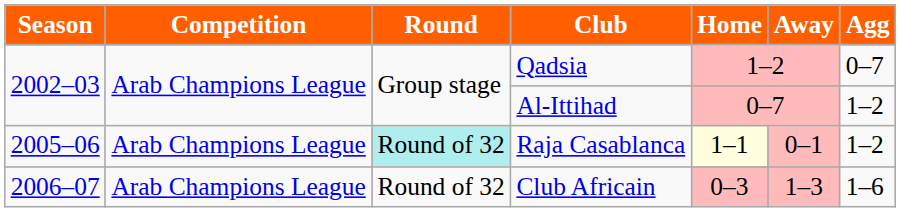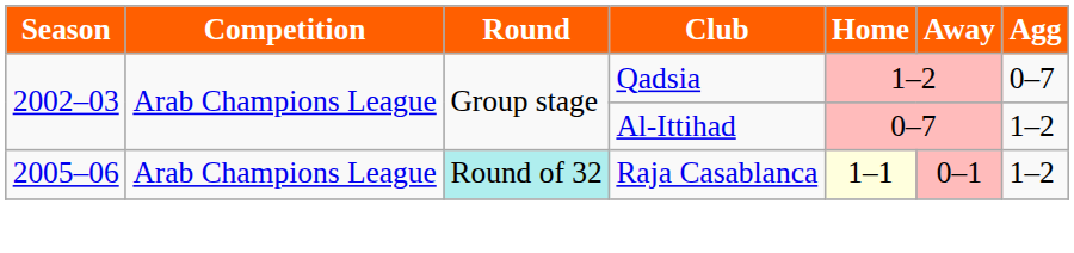- row: 2006–07 | Arab Champions League | Round of 32 | Club Africain | 0–3 | 1–3 | 1–6
